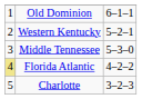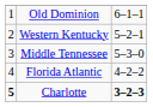Florida Atlantic | column 1: khaki background -> no background
Charlotte | column 1: normal -> bold
Charlotte | column 3: normal -> bold
